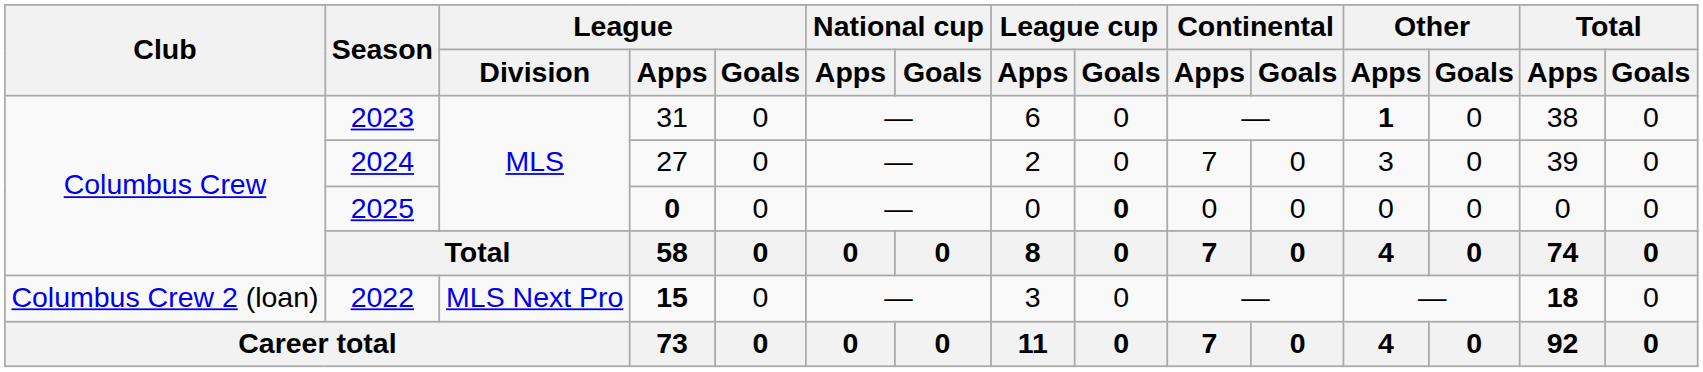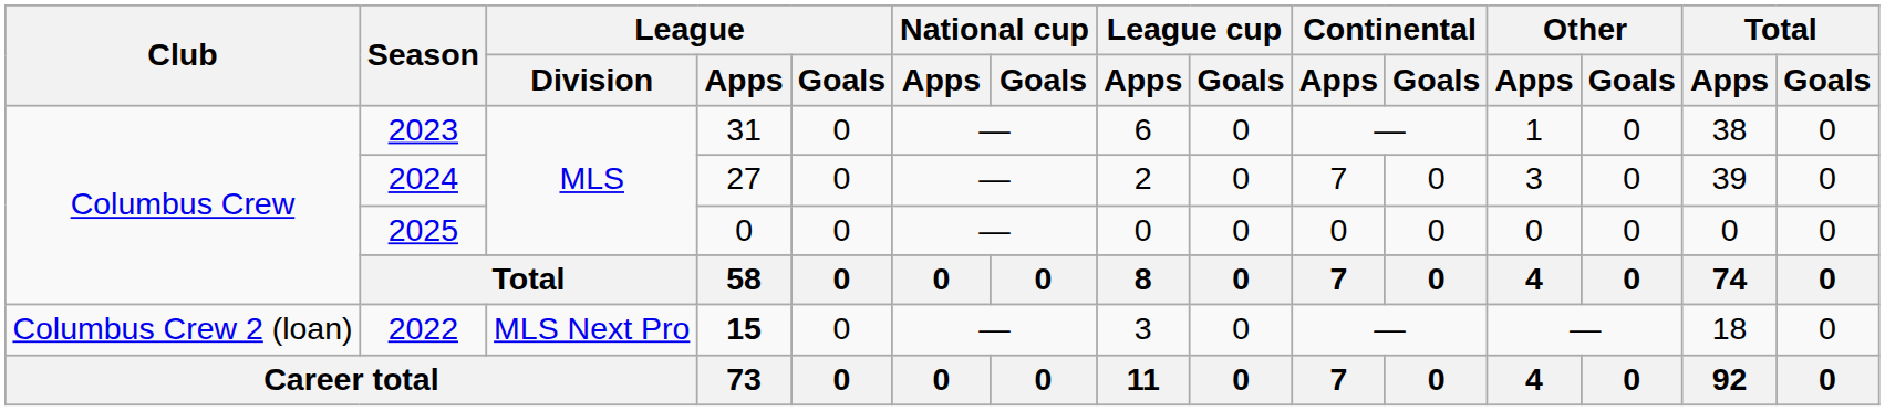2023 | Other / Apps: bold -> normal
2025 | League / Apps: bold -> normal
2025 | League cup / Goals: bold -> normal
2022 | Total / Apps: bold -> normal
